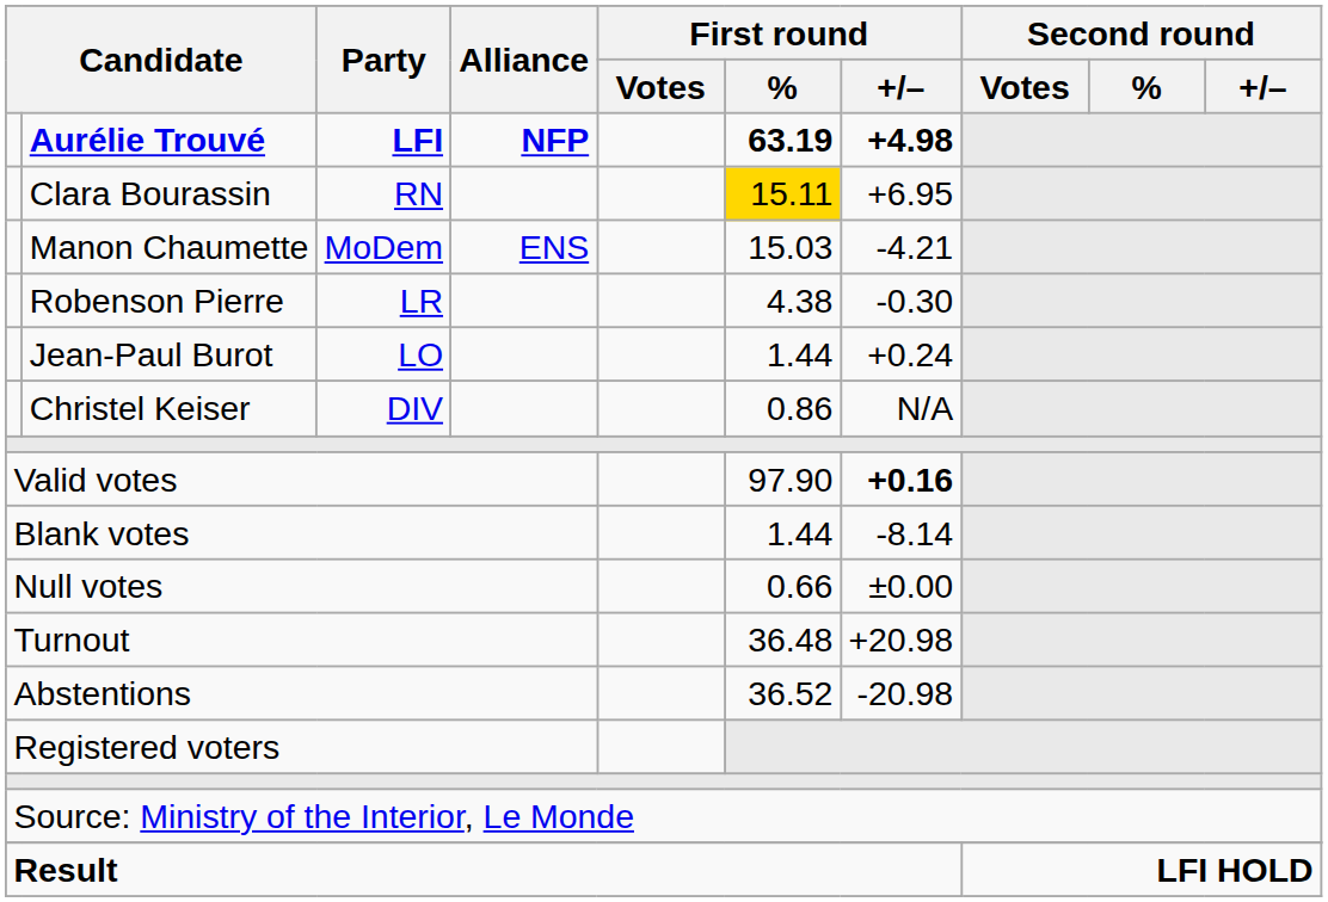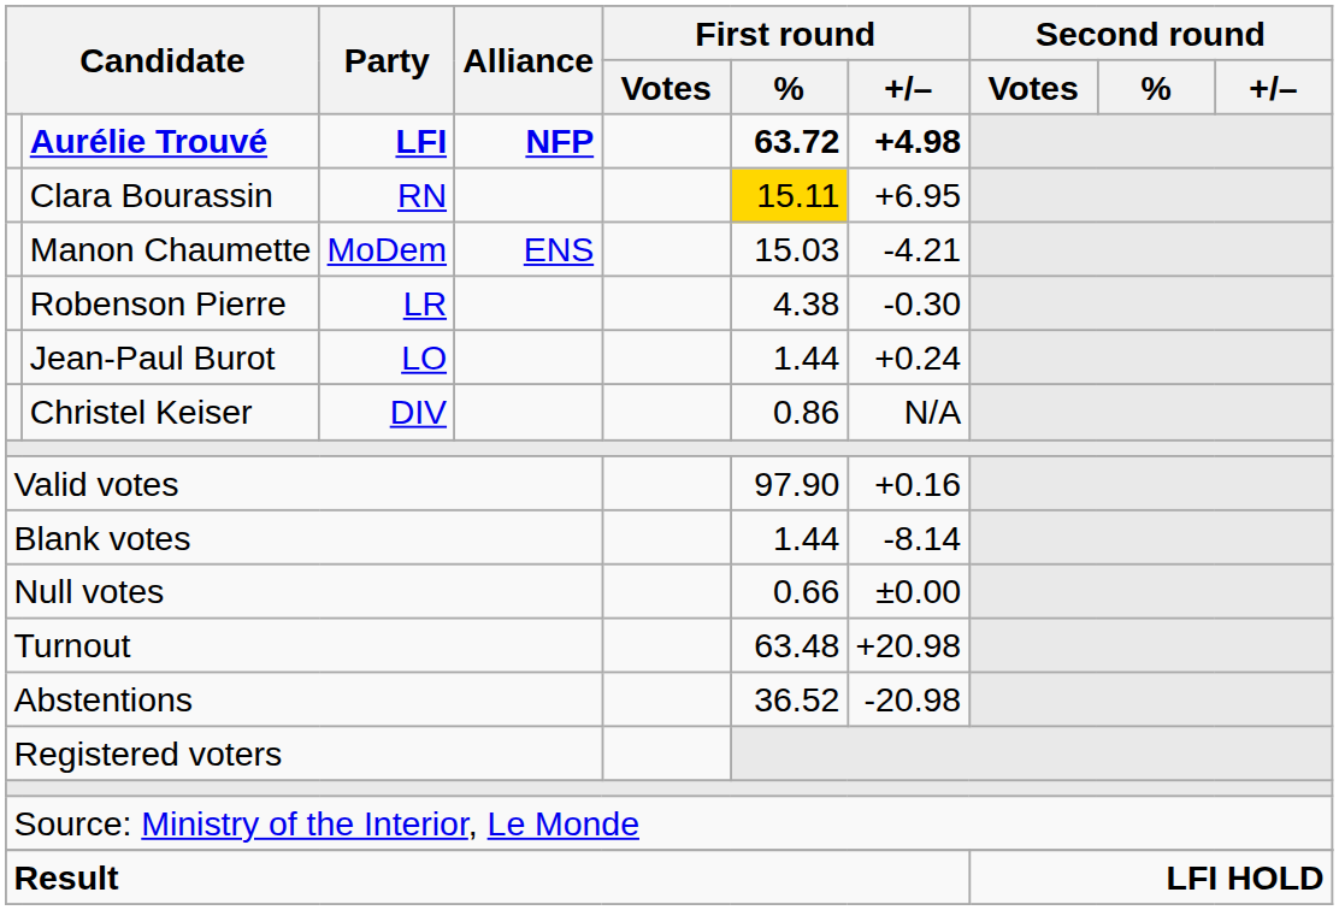Aurélie Trouvé | First round / %: 63.19 -> 63.72
Valid votes | First round / +/–: bold -> normal
Turnout | First round / %: 36.48 -> 63.48
